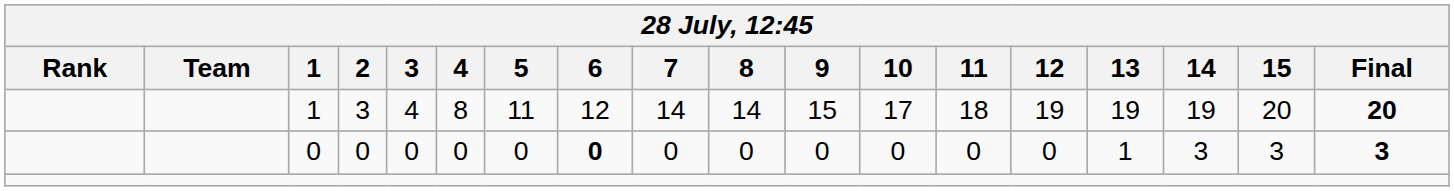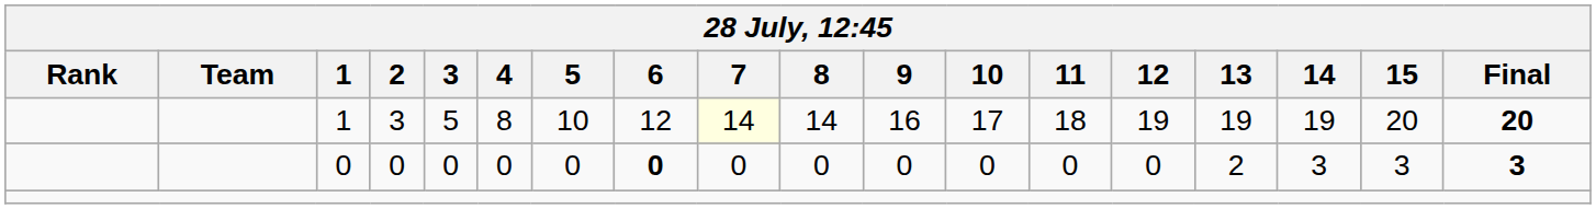row 3 | 3: 4 -> 5
row 3 | 5: 11 -> 10
row 3 | 7: no background -> lightyellow background
row 3 | 9: 15 -> 16
row 4 | 13: 1 -> 2
